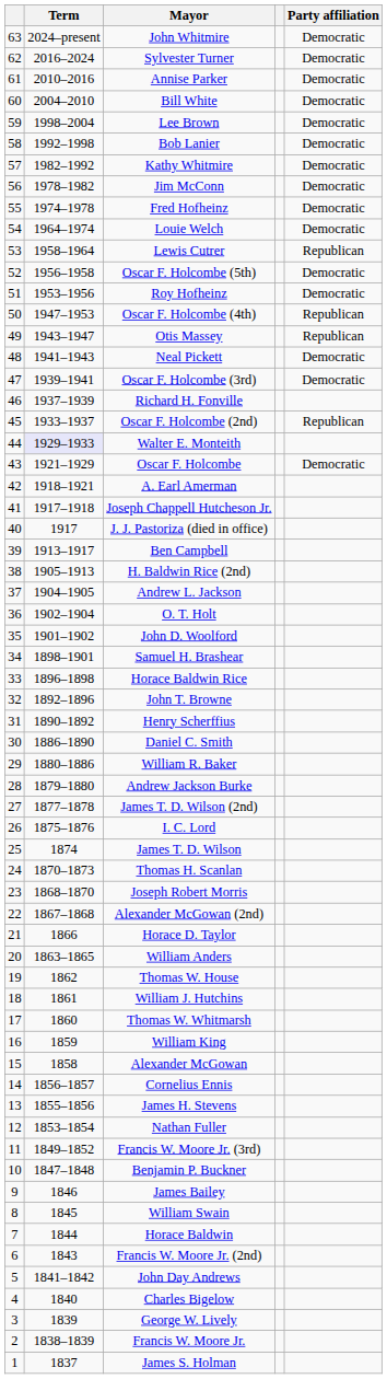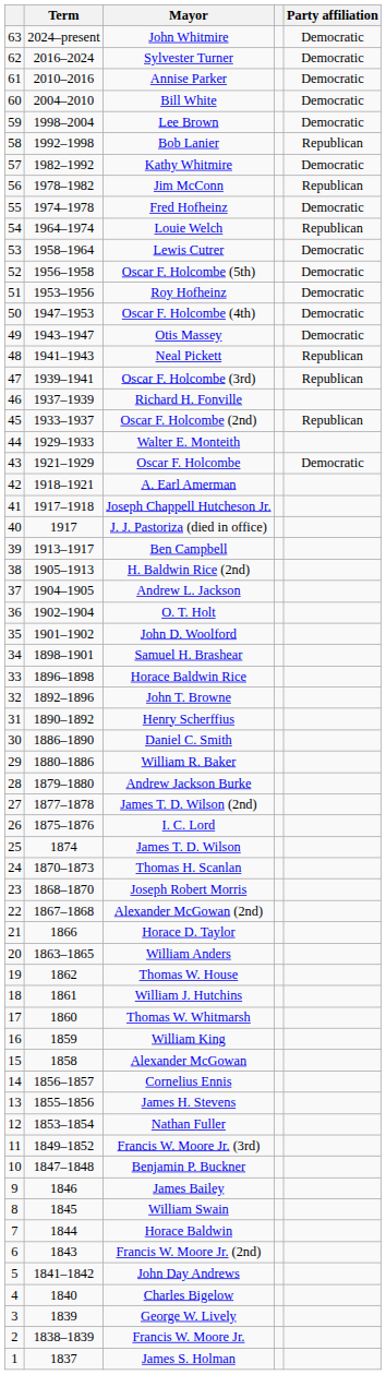Bob Lanier | Party affiliation: Democratic -> Republican
Jim McConn | Party affiliation: Democratic -> Republican
Louie Welch | Party affiliation: Democratic -> Republican
Lewis Cutrer | Party affiliation: Republican -> Democratic
Oscar F. Holcombe (4th) | Party affiliation: Republican -> Democratic
Otis Massey | Party affiliation: Republican -> Democratic
Neal Pickett | Party affiliation: Democratic -> Republican
Oscar F. Holcombe (3rd) | Party affiliation: Democratic -> Republican
Walter E. Monteith | Term: lavender background -> no background
